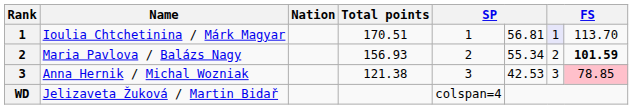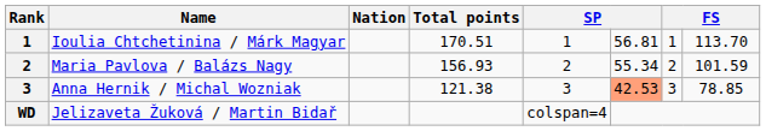Ioulia Chtchetinina / Márk Magyar | column 7: lavender background -> no background
Maria Pavlova / Balázs Nagy | column 8: bold -> normal
Anna Hernik / Michal Wozniak | column 6: no background -> lightsalmon background
Anna Hernik / Michal Wozniak | column 8: pink background -> no background
